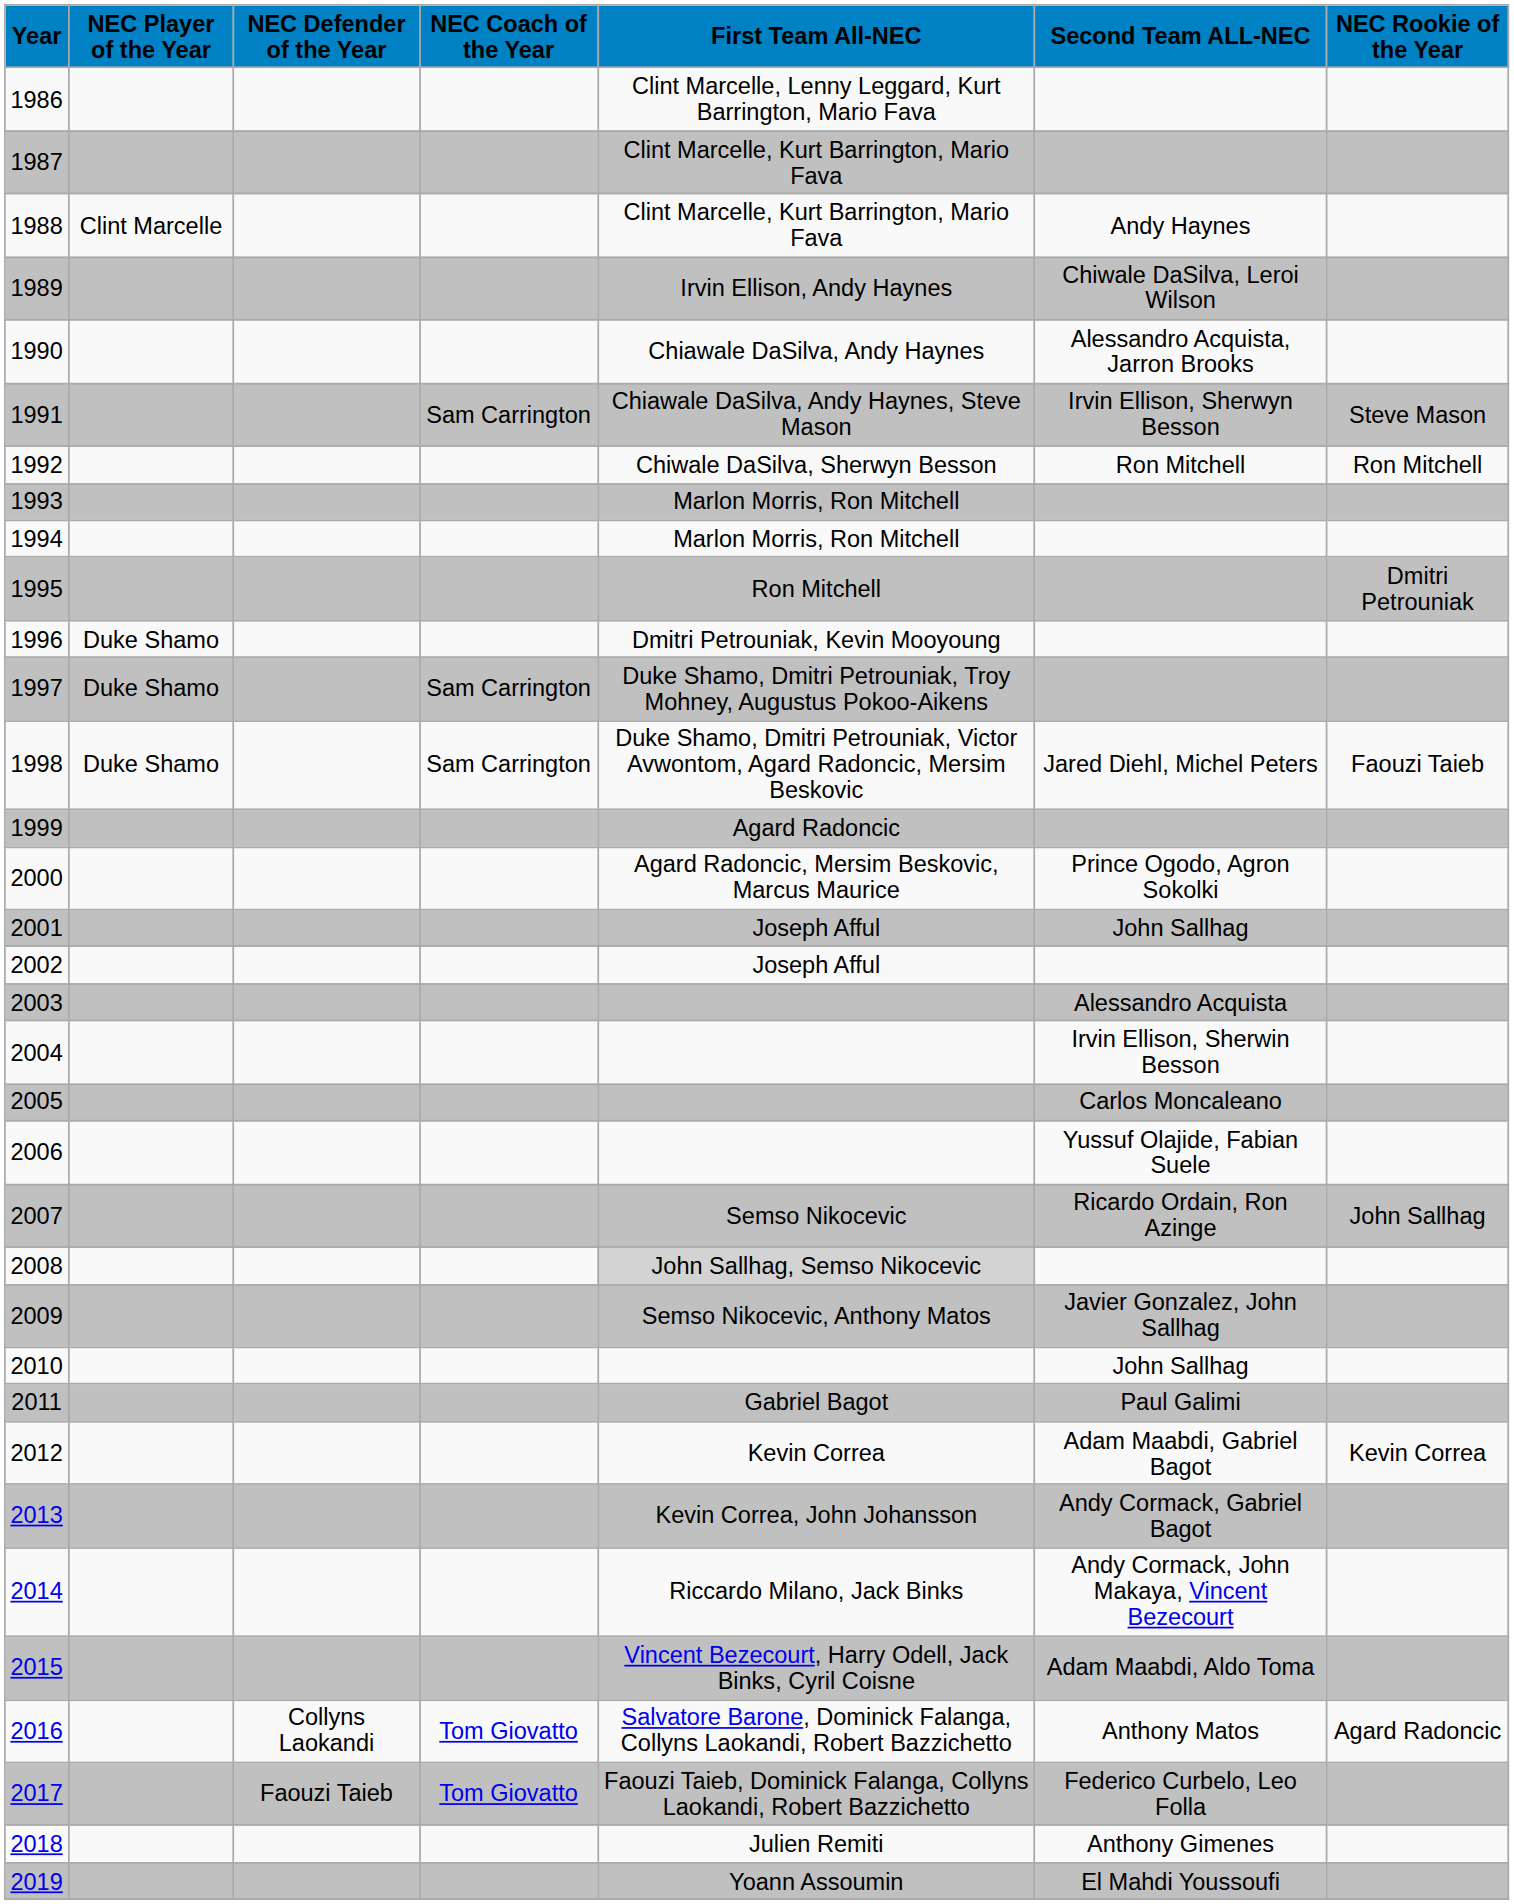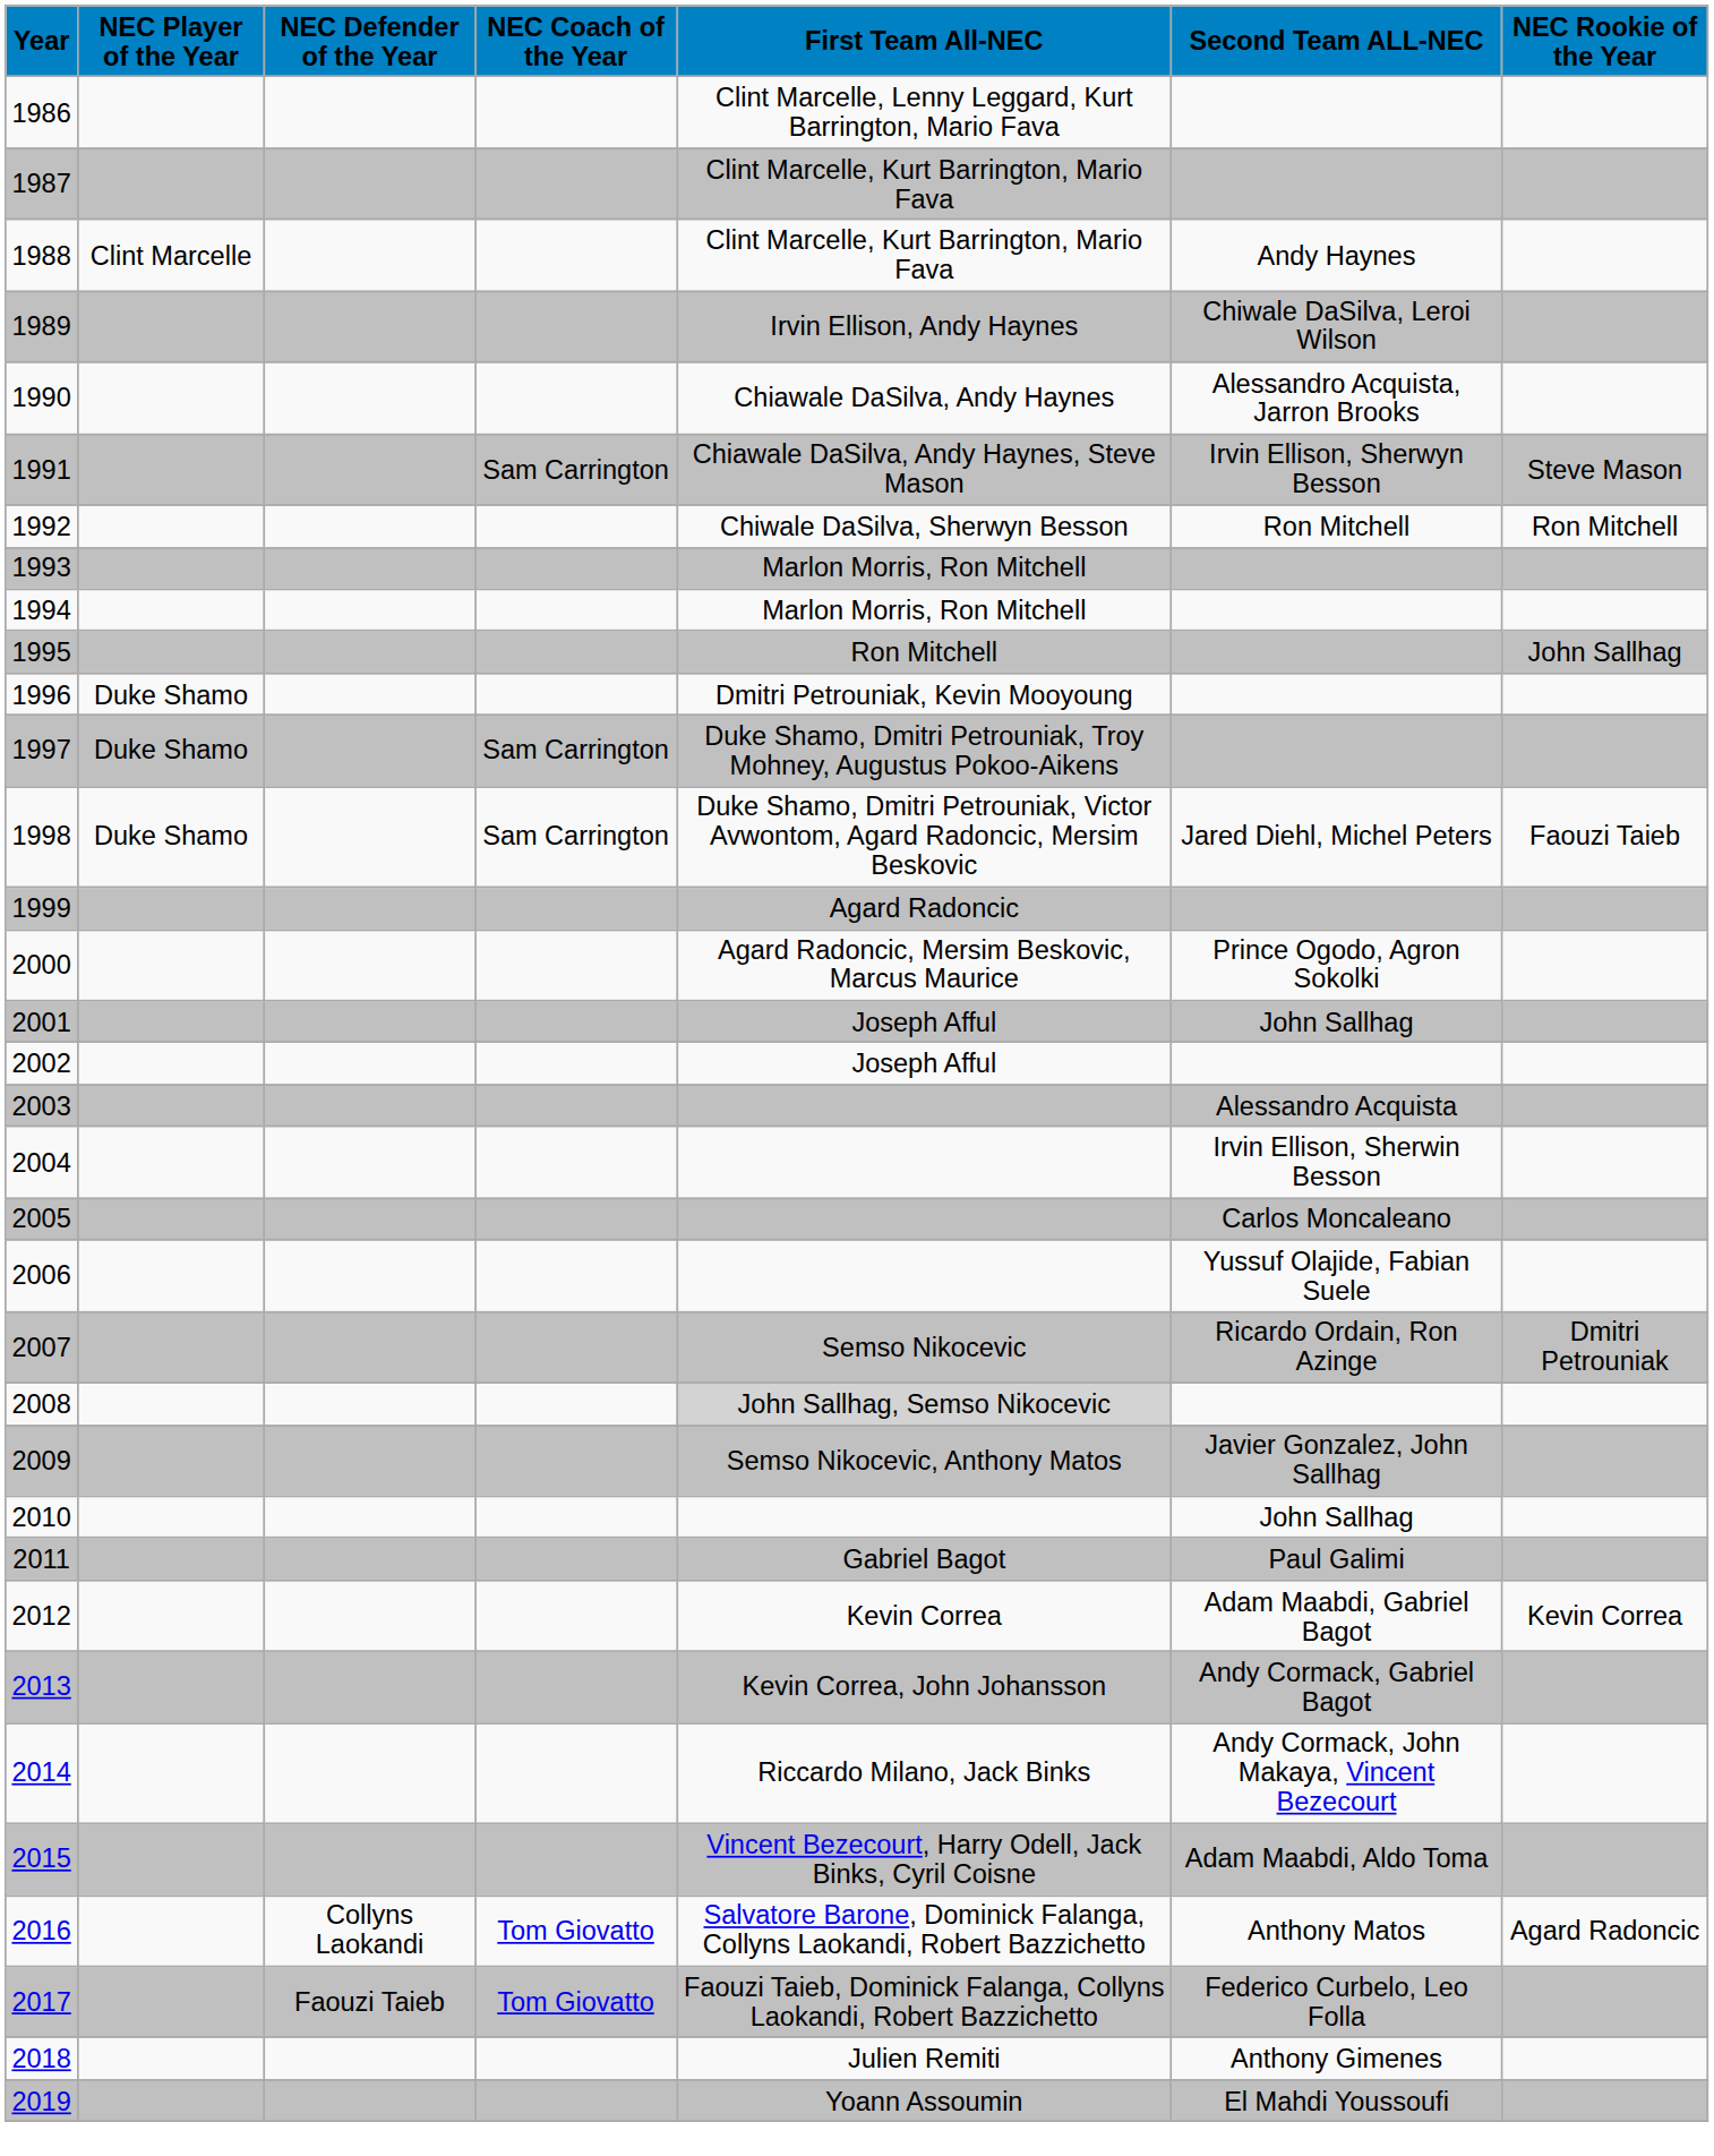1995 | NEC Rookie of the Year: Dmitri Petrouniak -> John Sallhag
2007 | NEC Rookie of the Year: John Sallhag -> Dmitri Petrouniak
